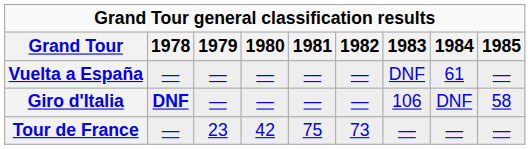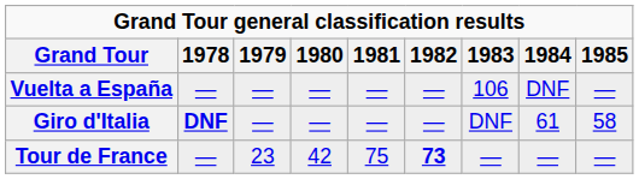Vuelta a España | 1983: DNF -> 106
Vuelta a España | 1984: 61 -> DNF
Giro d'Italia | 1983: 106 -> DNF
Giro d'Italia | 1984: DNF -> 61
Tour de France | 1982: normal -> bold
